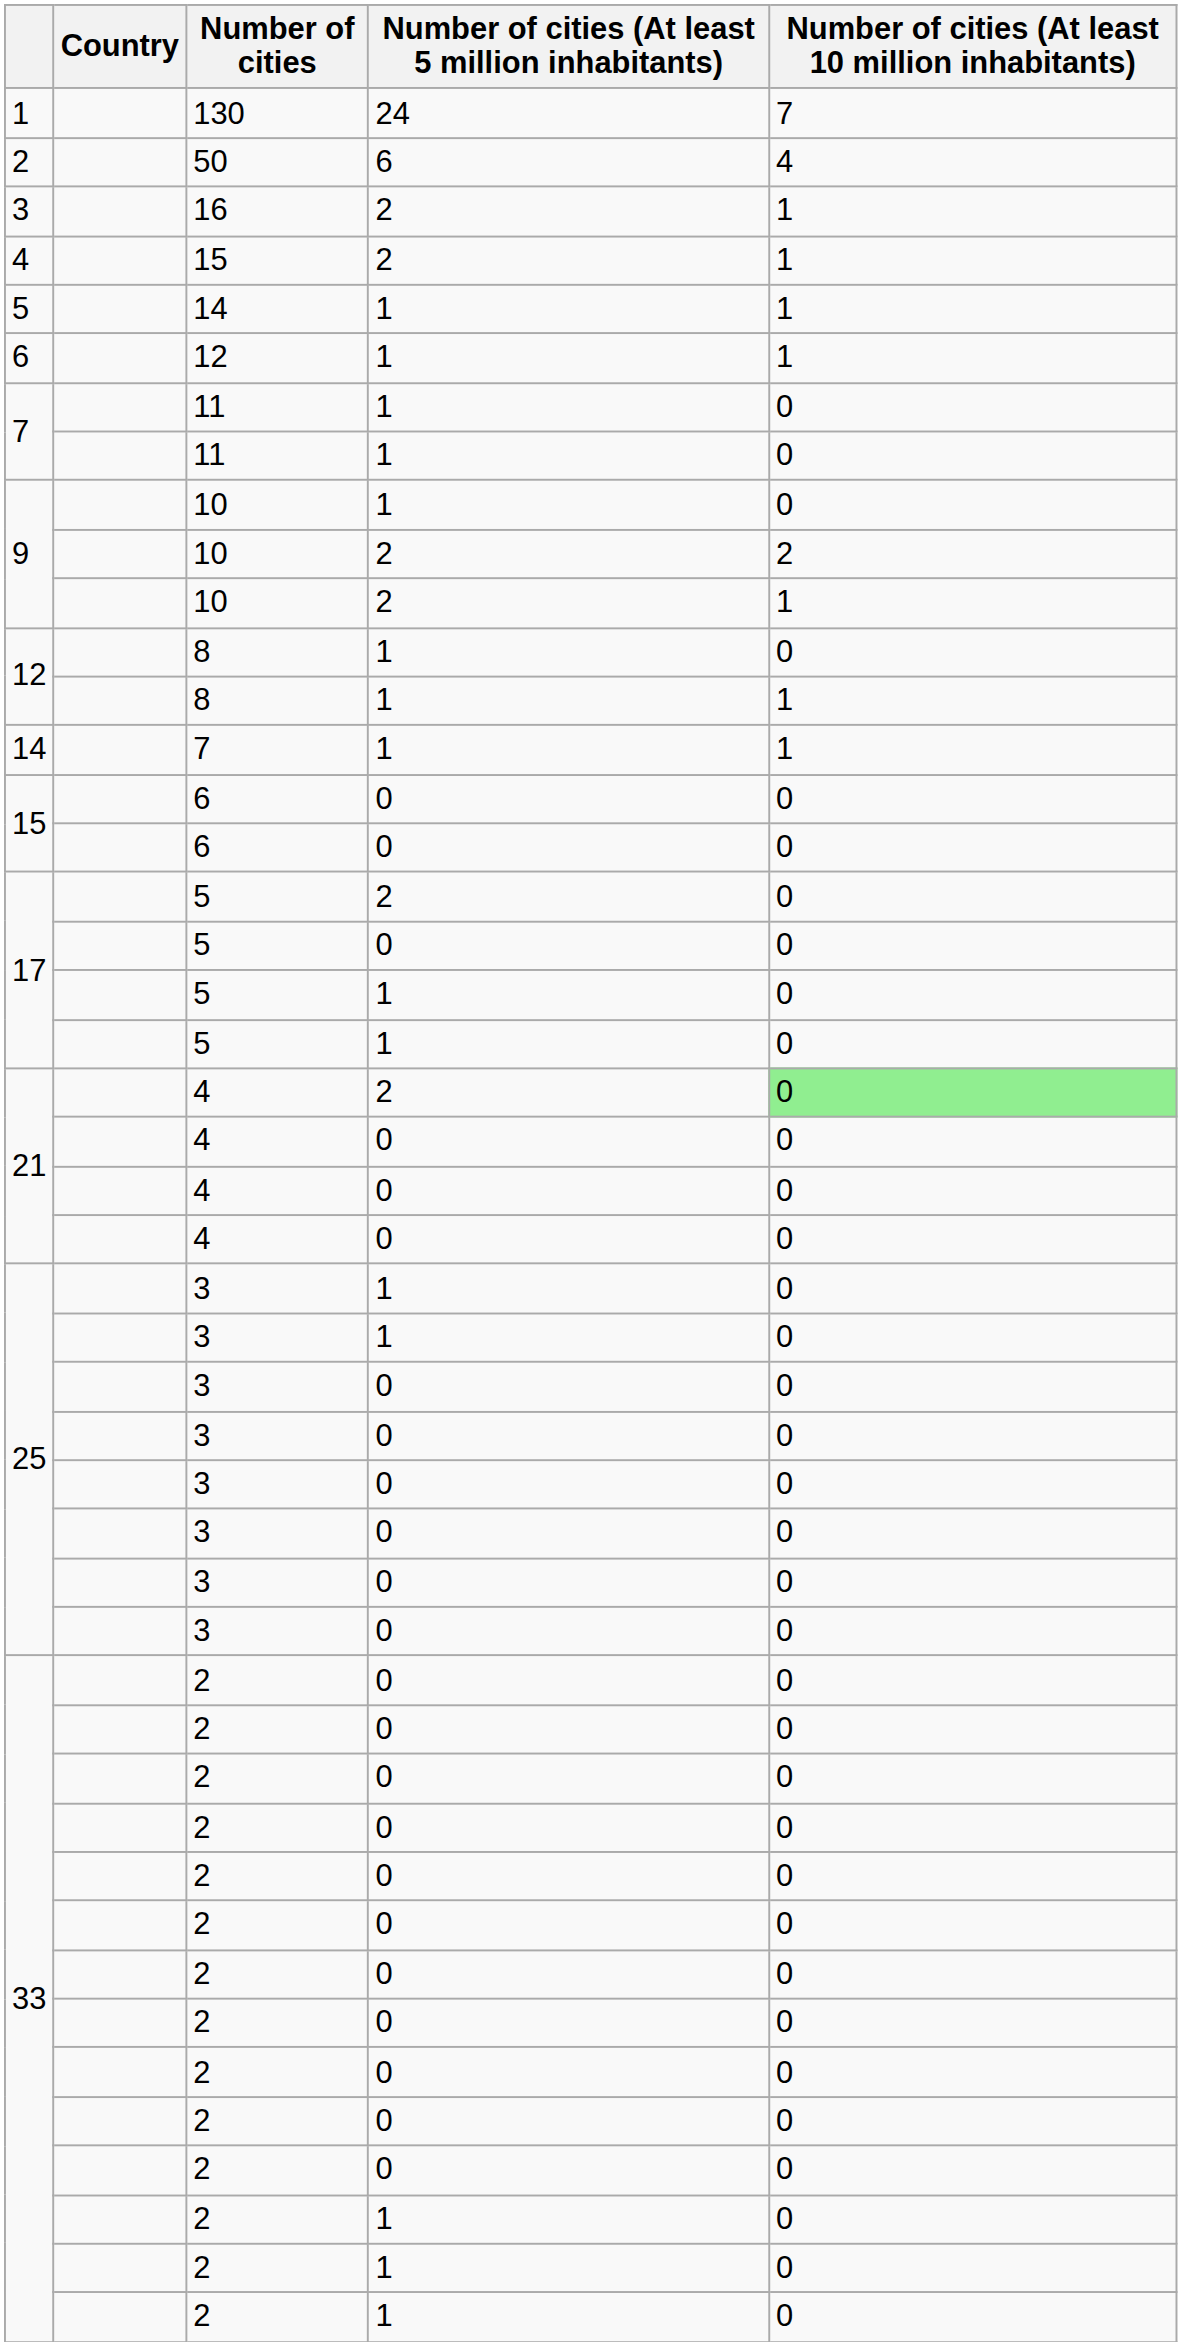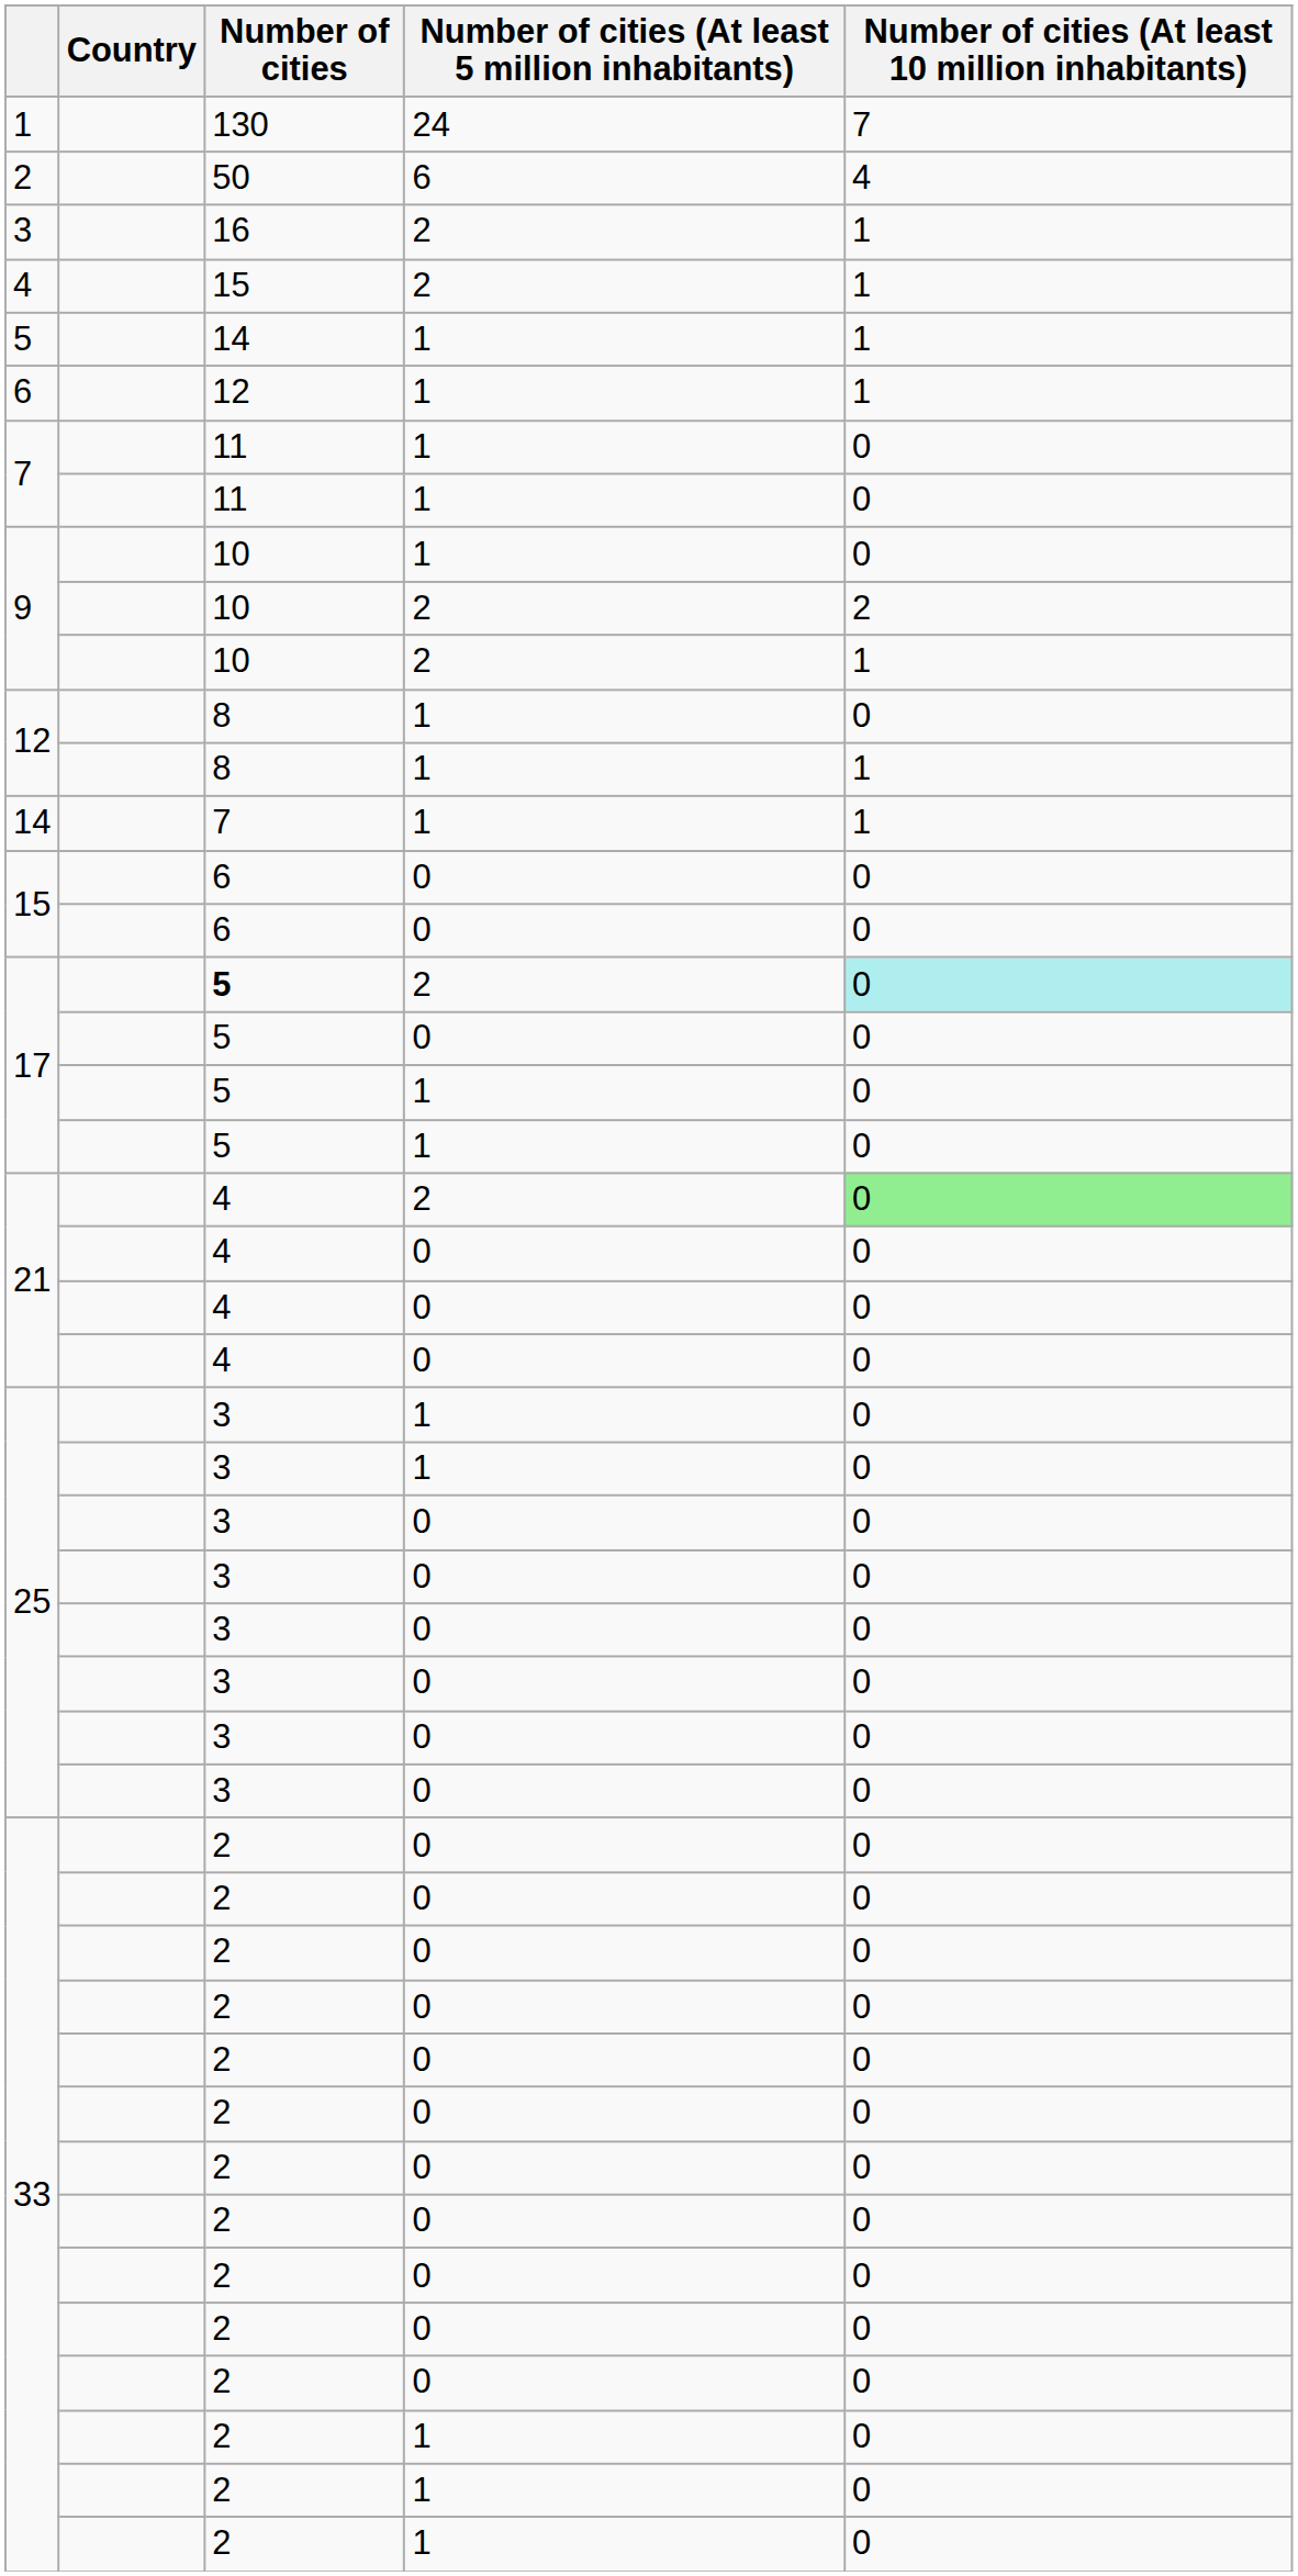17 / 2 | Number of cities: normal -> bold
17 / 2 | Number of cities (At least 10 million inhabitants): no background -> paleturquoise background
